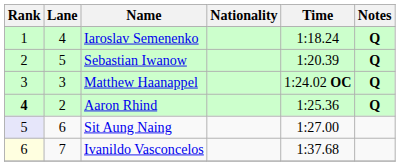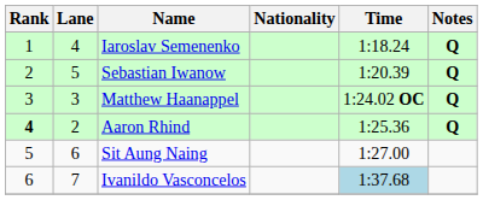Sit Aung Naing | Rank: lavender background -> no background
Ivanildo Vasconcelos | Rank: lightyellow background -> no background
Ivanildo Vasconcelos | Time: no background -> lightblue background
